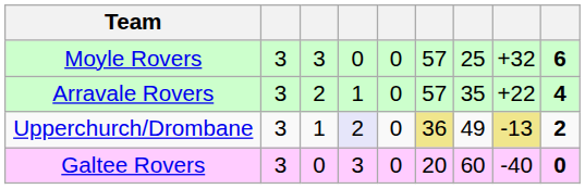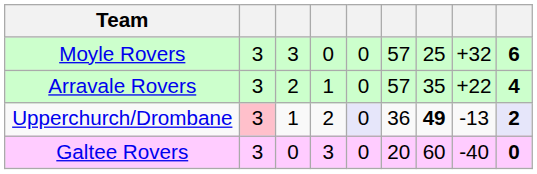Upperchurch/Drombane | column 2: no background -> pink background
Upperchurch/Drombane | column 4: lavender background -> no background
Upperchurch/Drombane | column 5: no background -> lavender background
Upperchurch/Drombane | column 6: khaki background -> no background
Upperchurch/Drombane | column 7: normal -> bold
Upperchurch/Drombane | column 8: khaki background -> no background
Upperchurch/Drombane | column 9: no background -> lavender background
